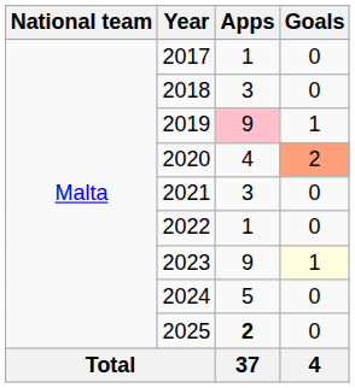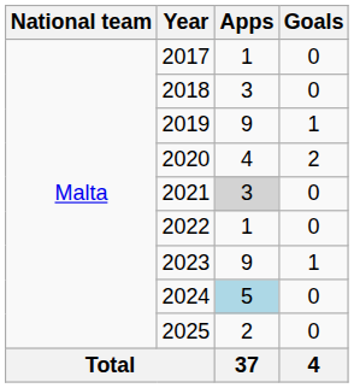2019 | Apps: pink background -> no background
2020 | Goals: lightsalmon background -> no background
2021 | Apps: no background -> lightgrey background
2023 | Goals: lightyellow background -> no background
2024 | Apps: no background -> lightblue background
2025 | Apps: bold -> normal
